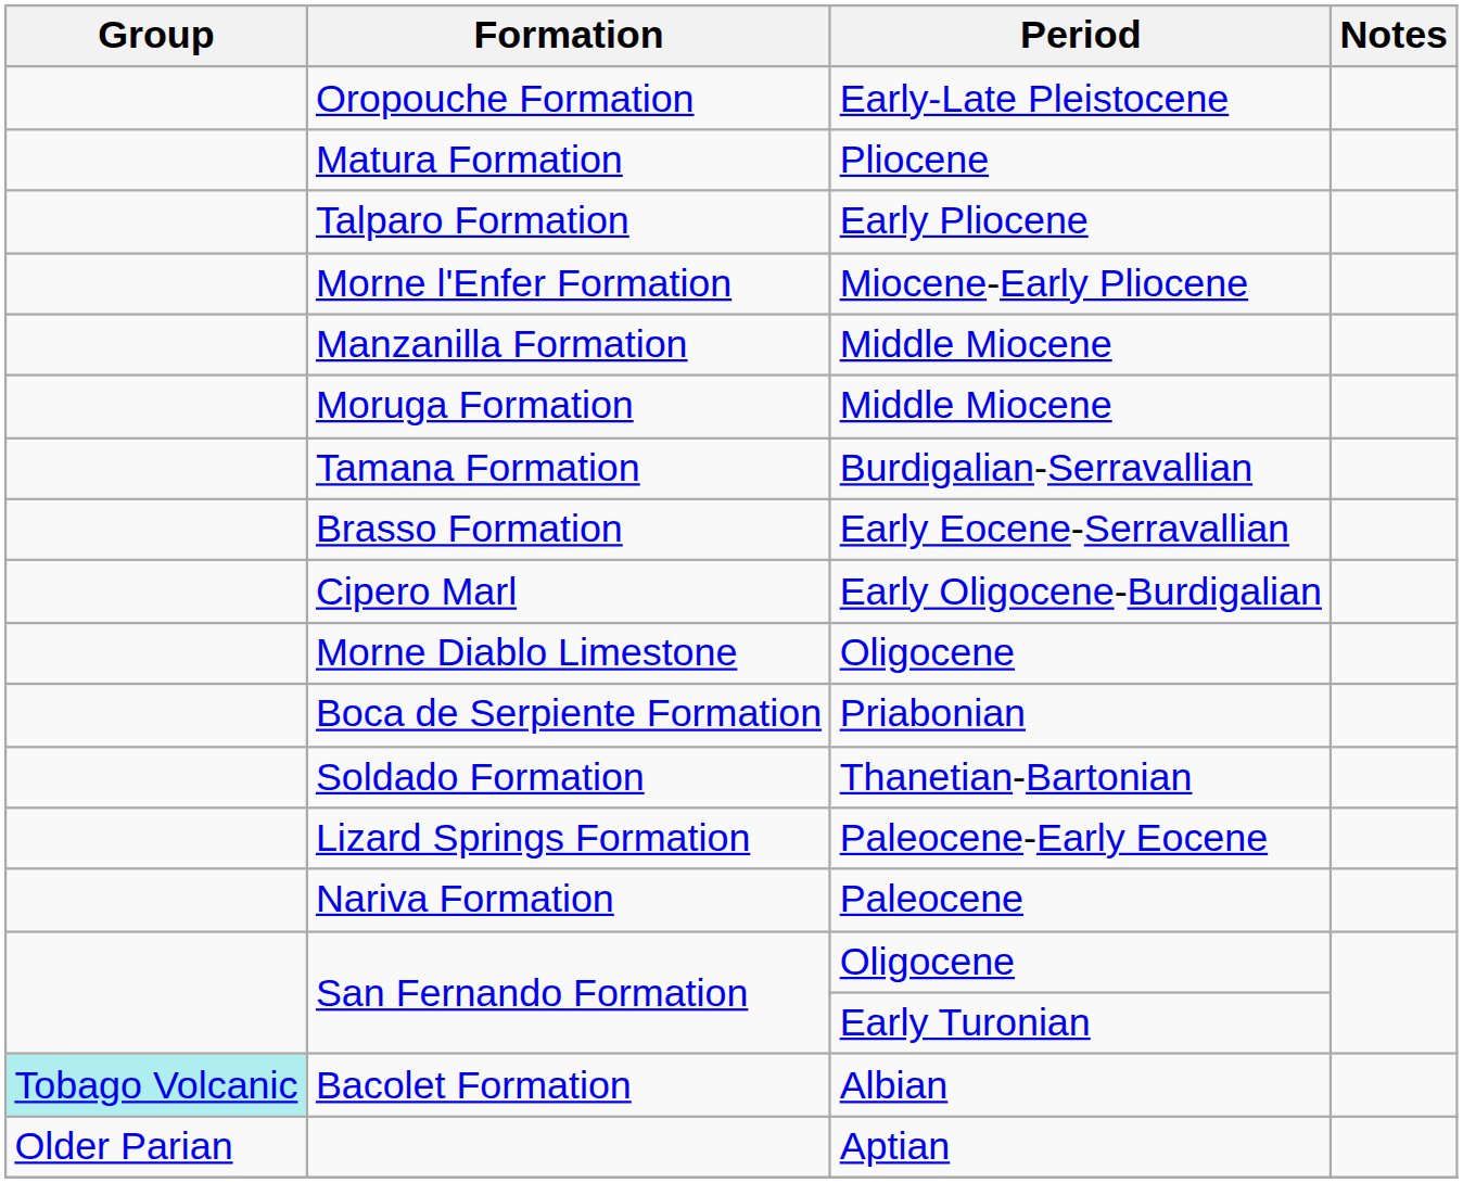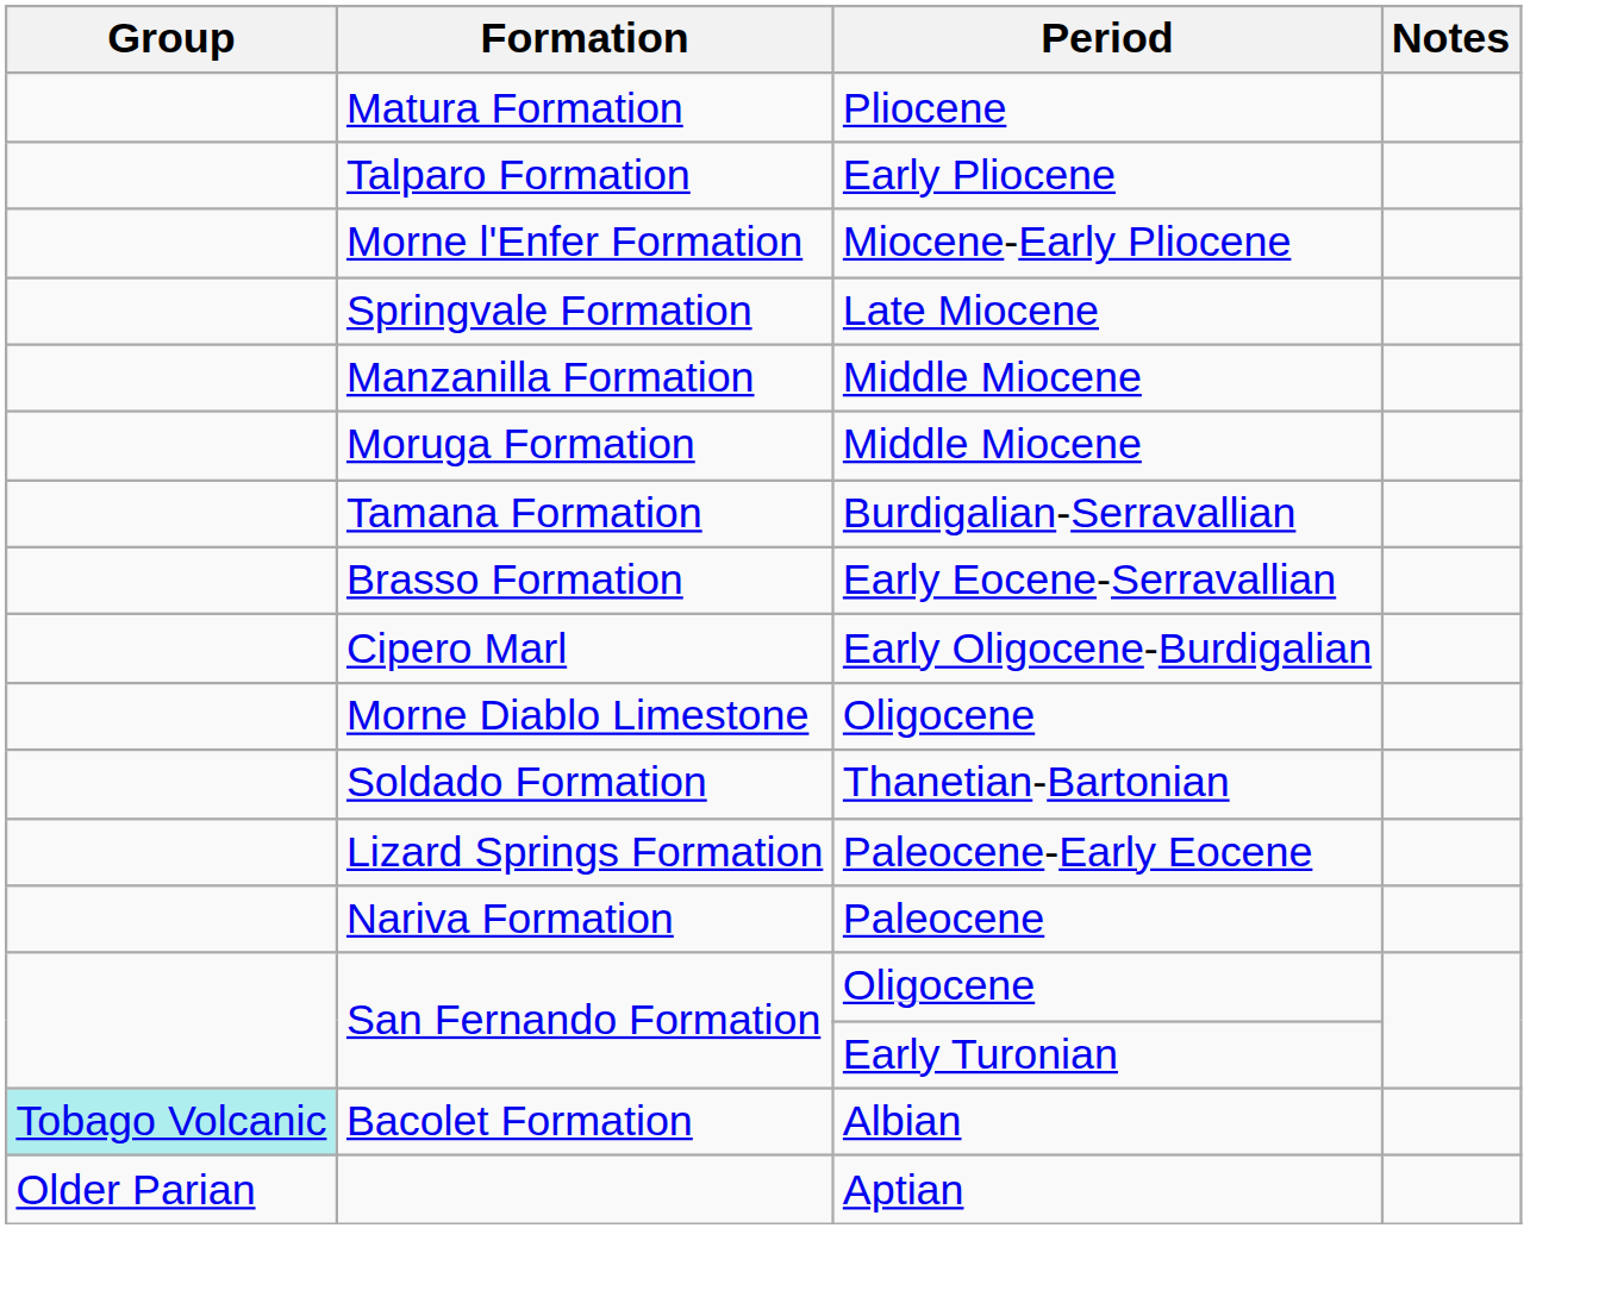- row: Oropouche Formation | Early-Late Pleistocene
+ row: Springvale Formation | Late Miocene
- row: Boca de Serpiente Formation | Priabonian
